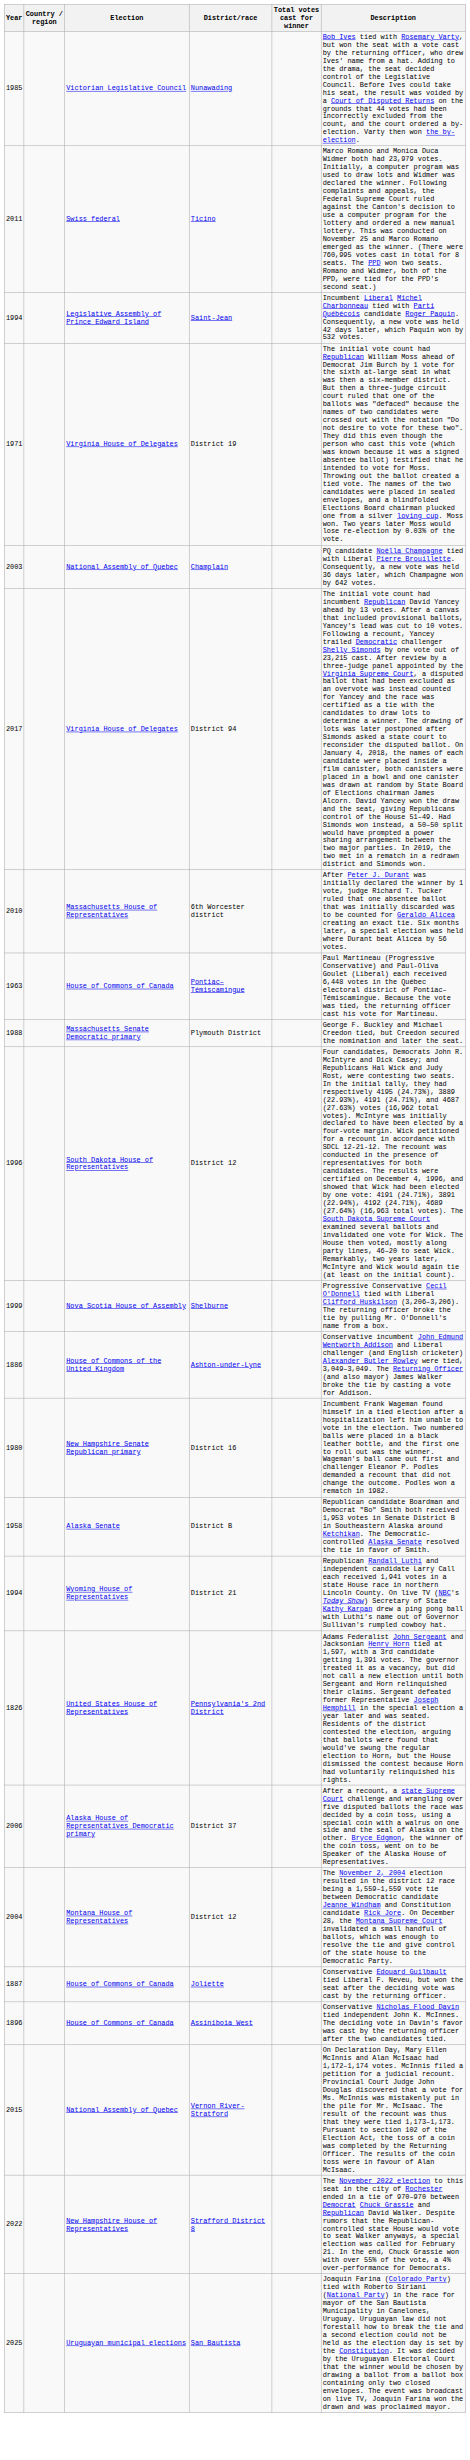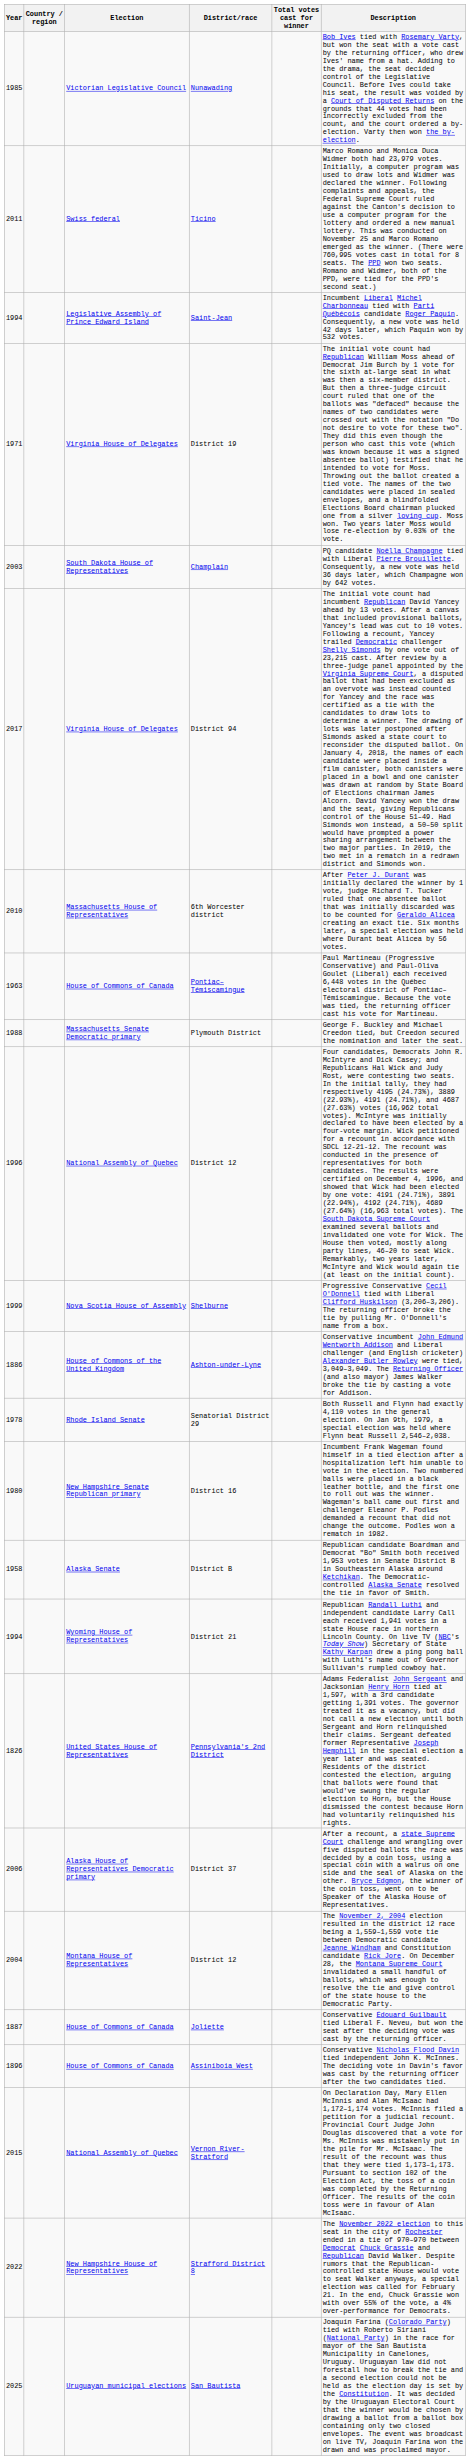Champlain | Election: National Assembly of Quebec -> South Dakota House of Representatives
1996 / District 12 | Election: South Dakota House of Representatives -> National Assembly of Quebec
+ row: 1978 | Rhode Island Senate | Senatorial District 29 | Both Russell and Flynn had exactly 4,110 votes in the general election. On Jan 9th, 1979, a special election was held where Flynn beat Russell 2,546–2,038.
